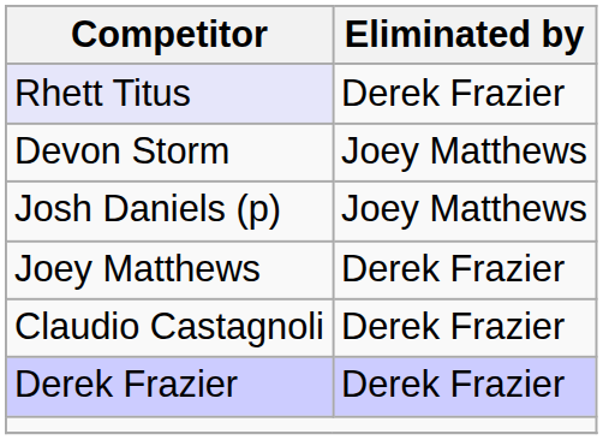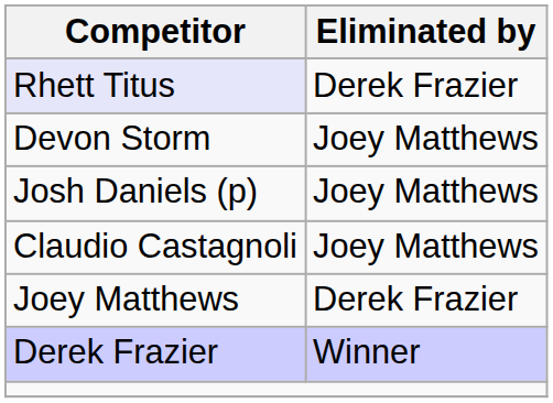row 5 | Competitor: Joey Matthews -> Claudio Castagnoli
row 5 | Eliminated by: Derek Frazier -> Joey Matthews
row 6 | Competitor: Claudio Castagnoli -> Joey Matthews
row 7 | Eliminated by: Derek Frazier -> Winner
